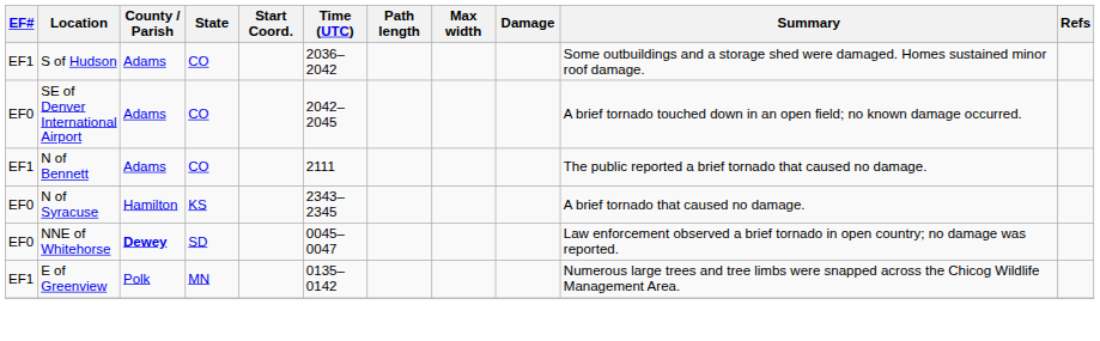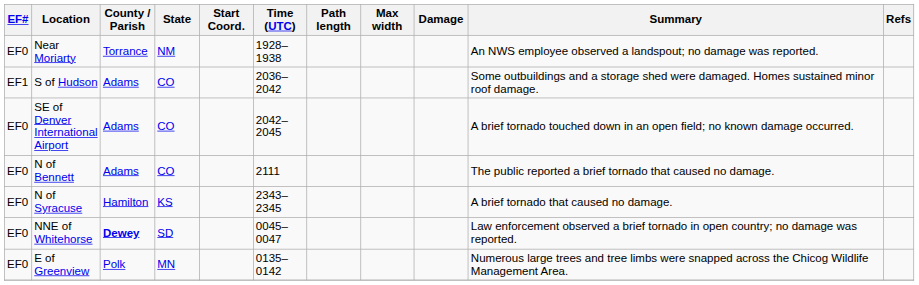+ row: EF0 | Near Moriarty | Torrance | NM | 1928–1938 | An NWS employee observed a landspout; no damage was reported.
N of Bennett | EF#: EF1 -> EF0
E of Greenview | EF#: EF1 -> EF0
